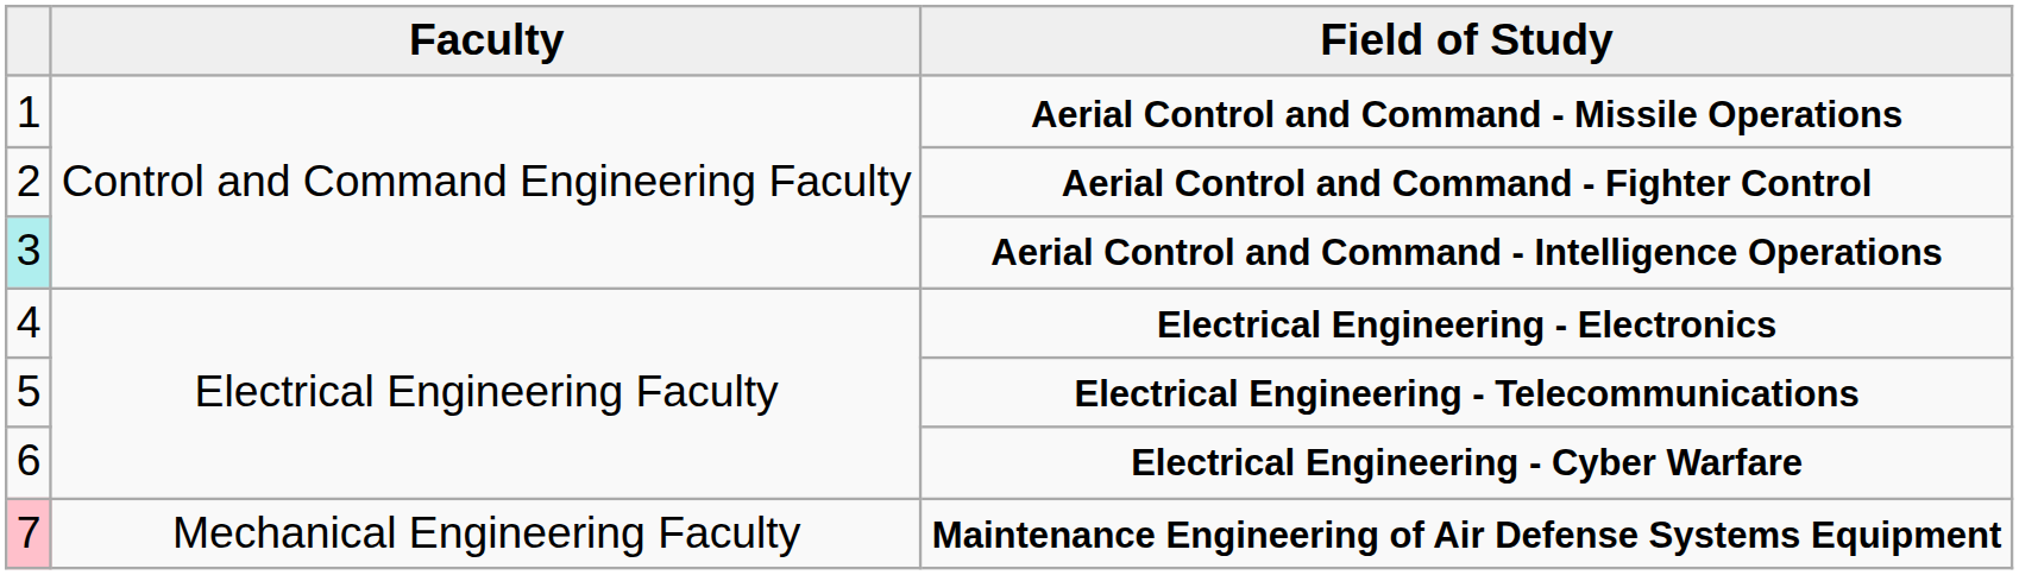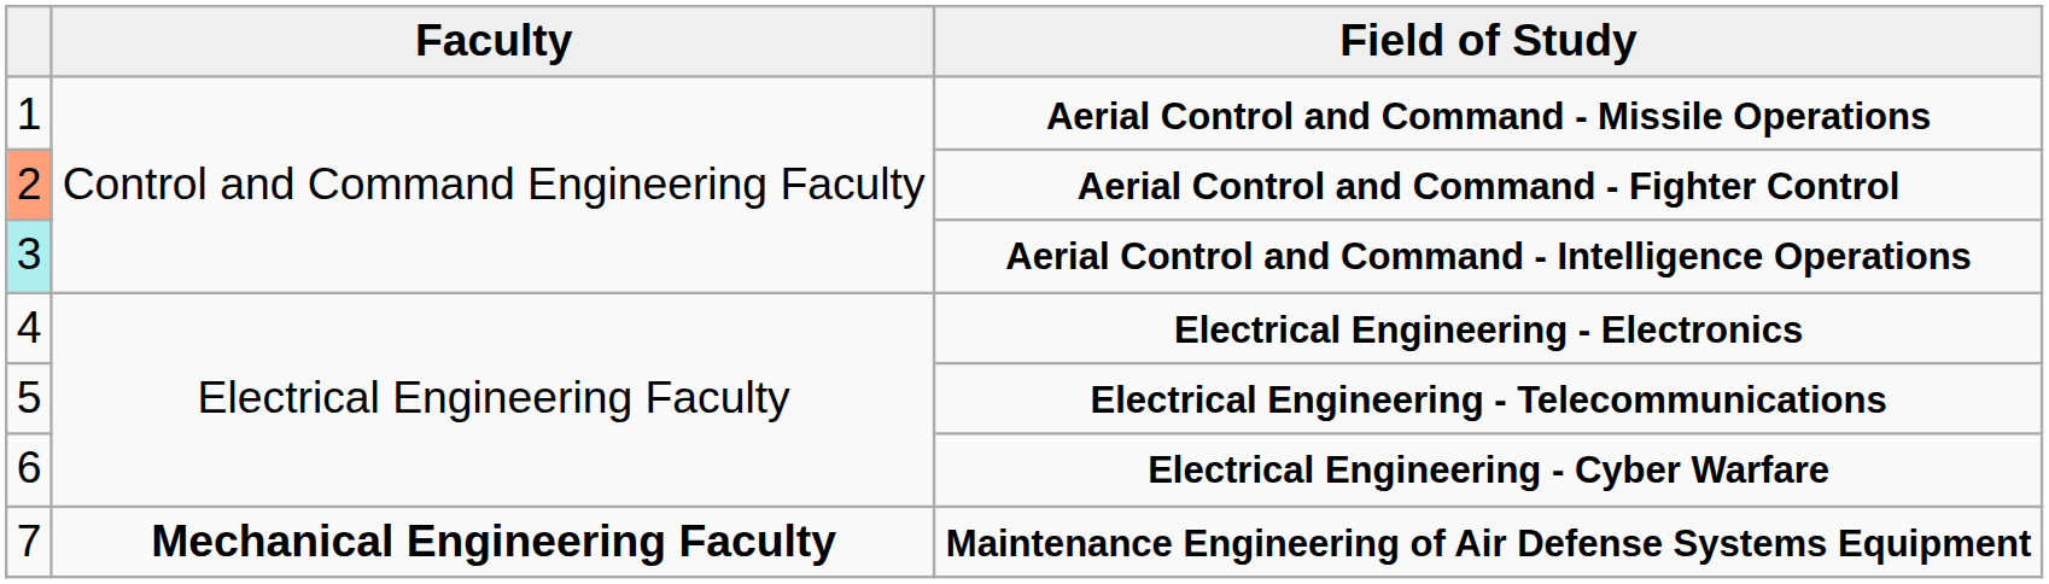Aerial Control and Command - Fighter Control | column 1: no background -> lightsalmon background
Maintenance Engineering of Air Defense Systems Equipment | column 1: pink background -> no background
Maintenance Engineering of Air Defense Systems Equipment | Faculty: normal -> bold
